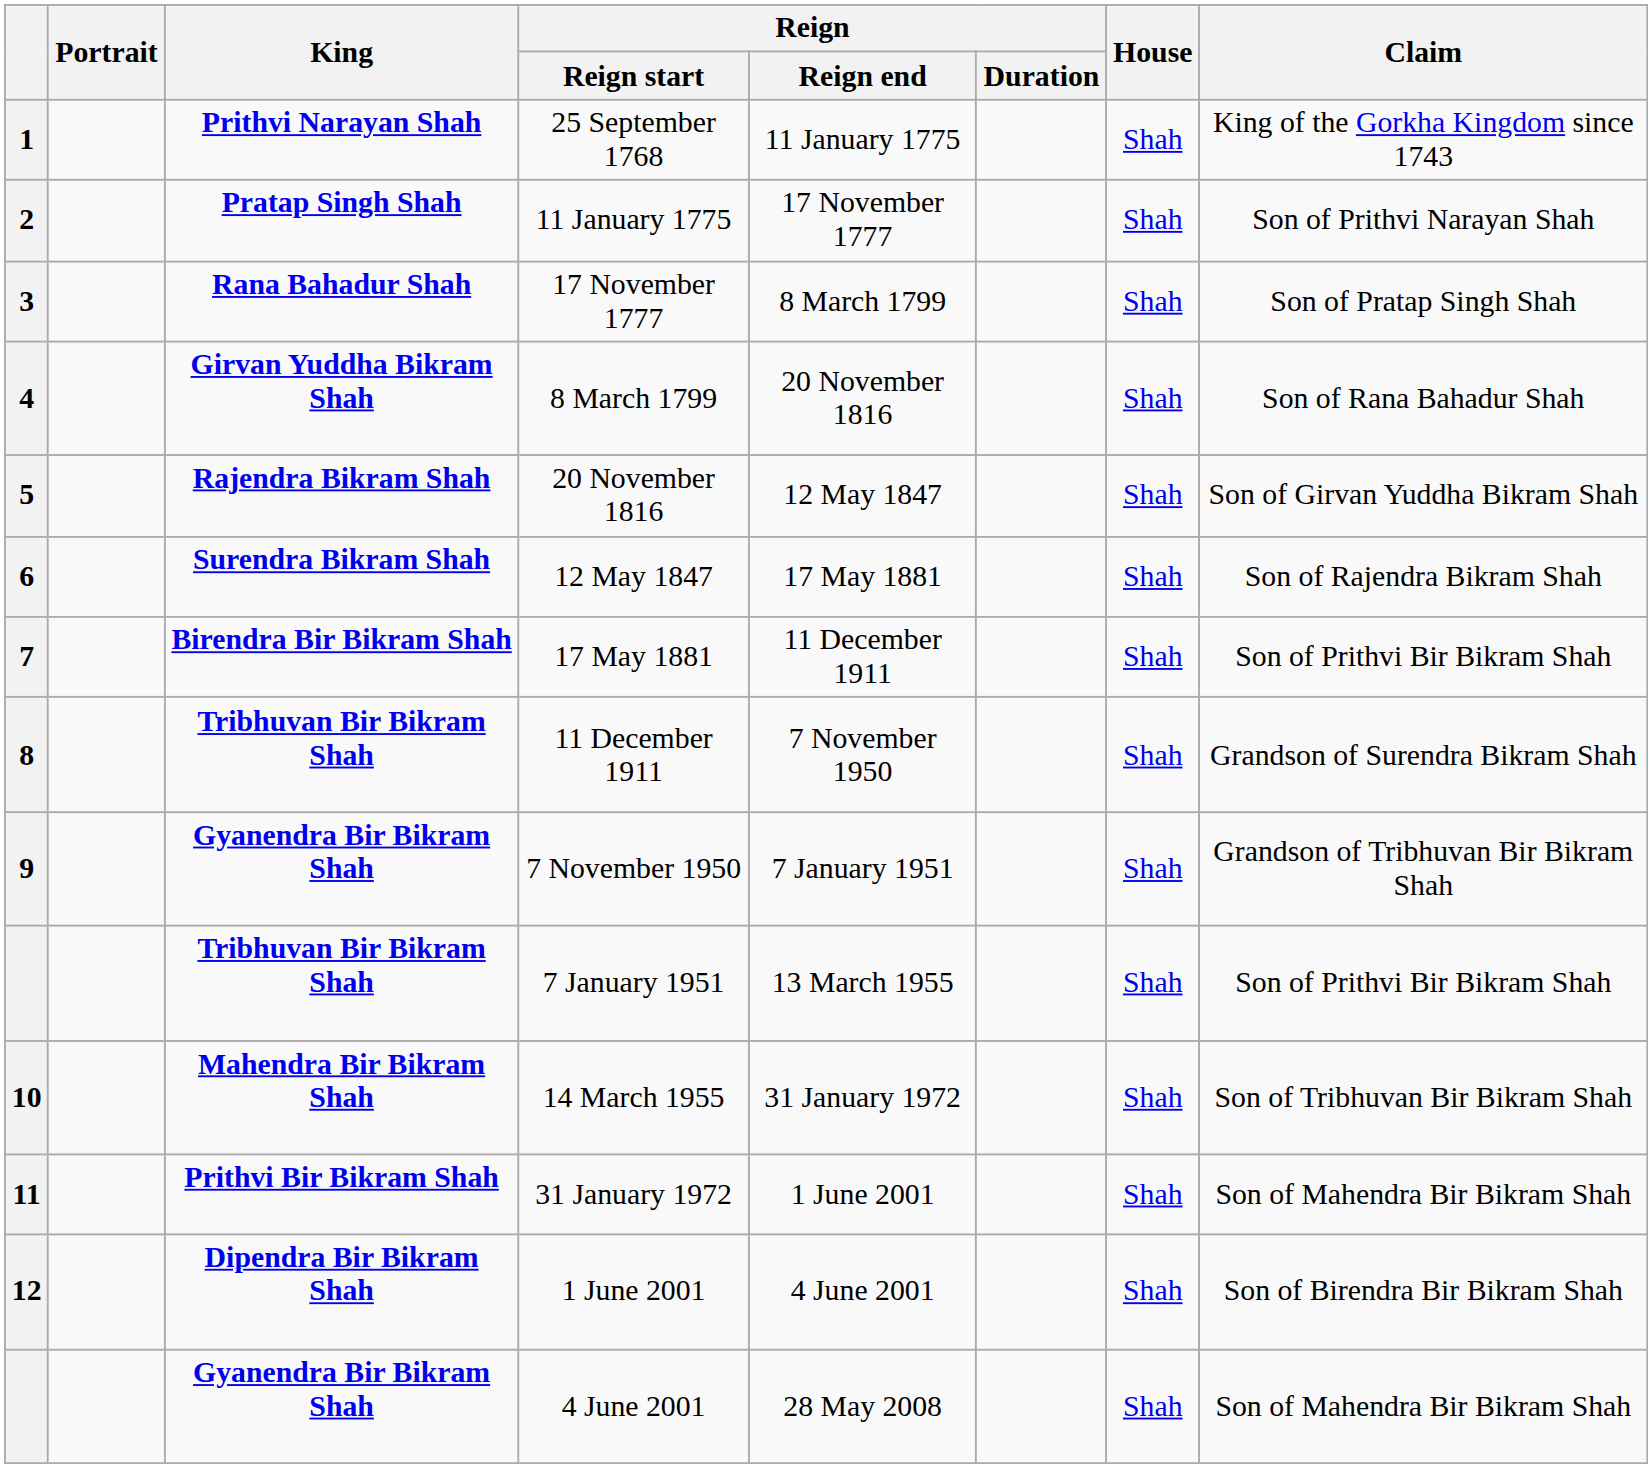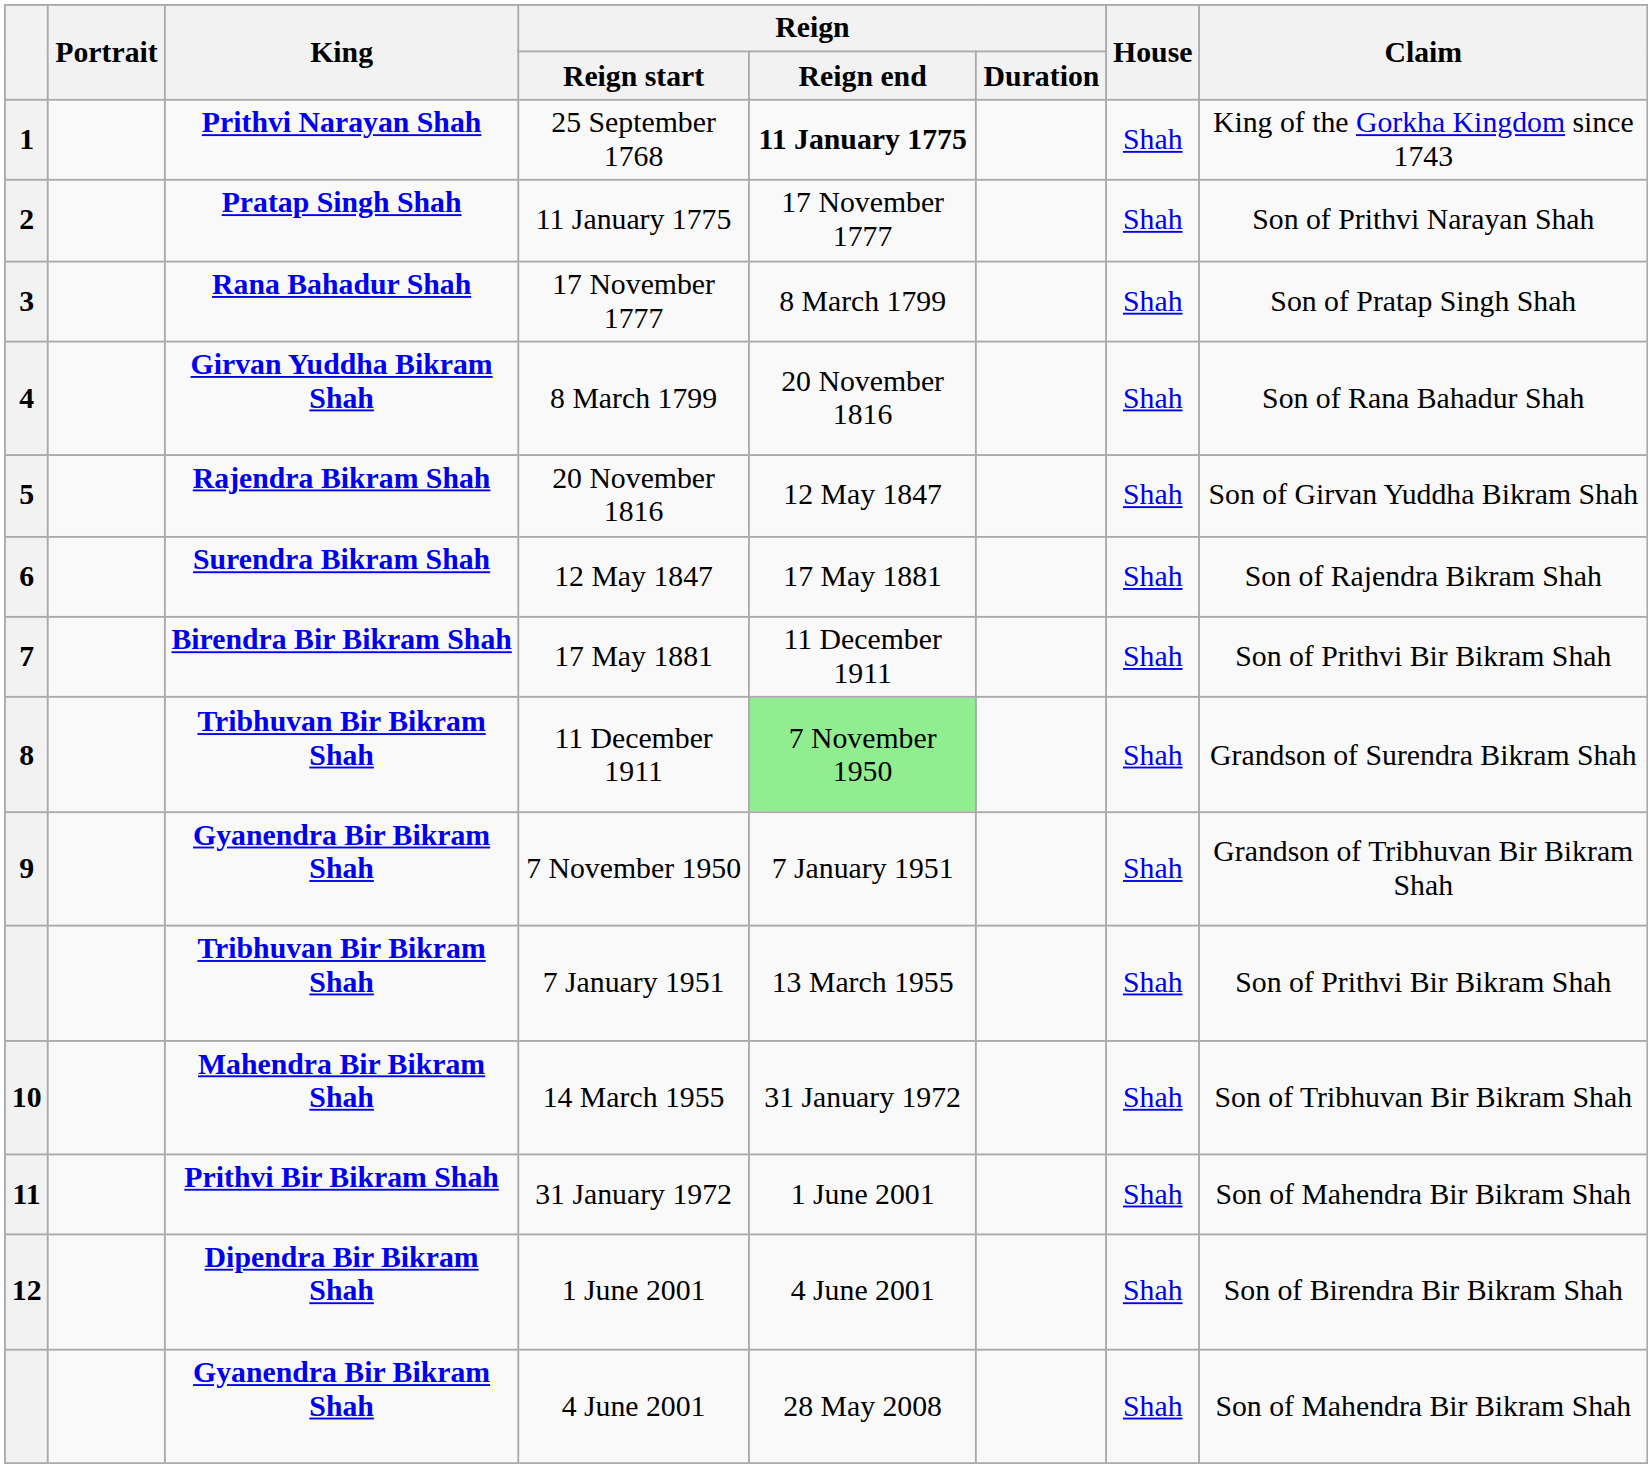1 | Reign / Reign end: normal -> bold
8 | Reign / Reign end: no background -> lightgreen background
